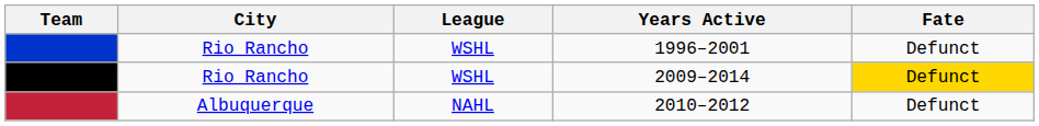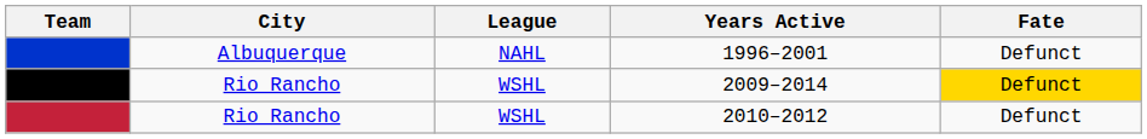1996–2001 | City: Rio Rancho -> Albuquerque
1996–2001 | League: WSHL -> NAHL
2010–2012 | City: Albuquerque -> Rio Rancho
2010–2012 | League: NAHL -> WSHL
